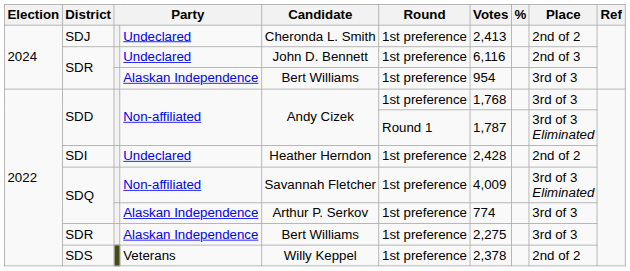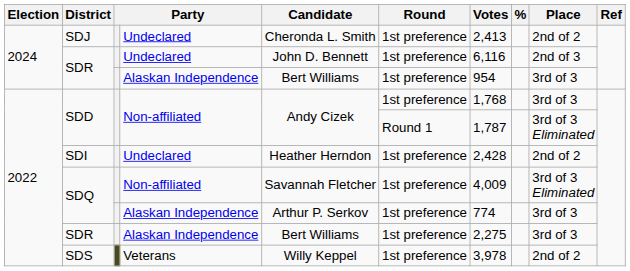SDS | Votes: 2,378 -> 3,978
